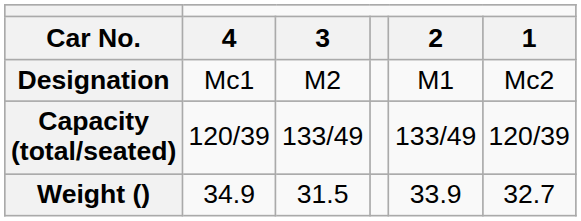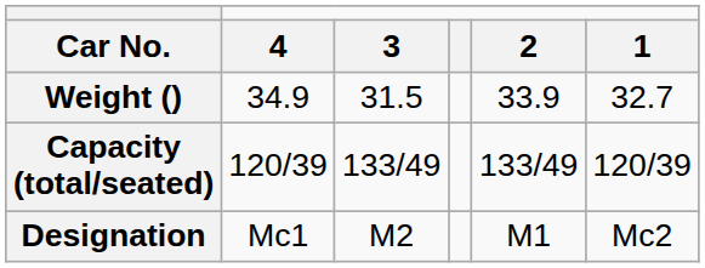rows swapped: Designation <-> Weight ()
